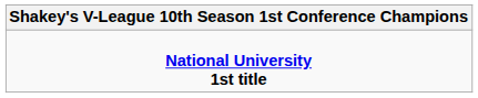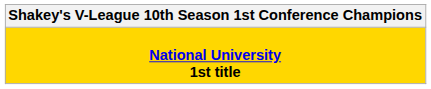row 2 | column 1: no background -> gold background
